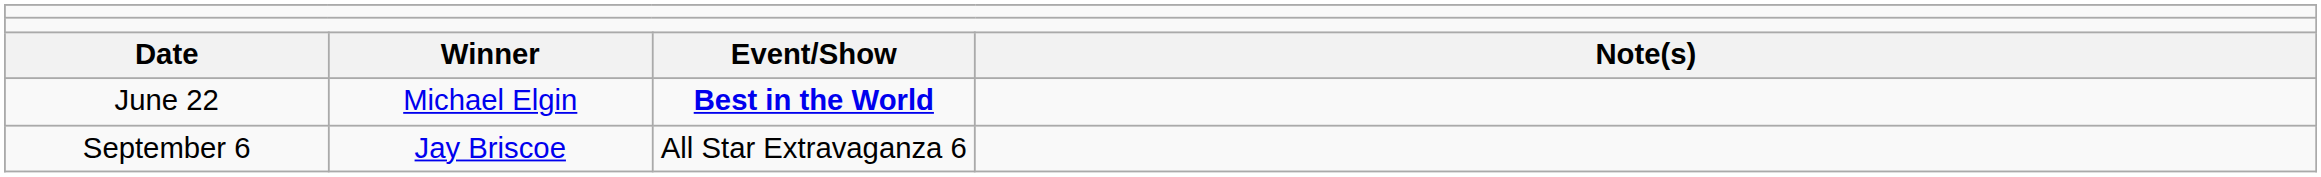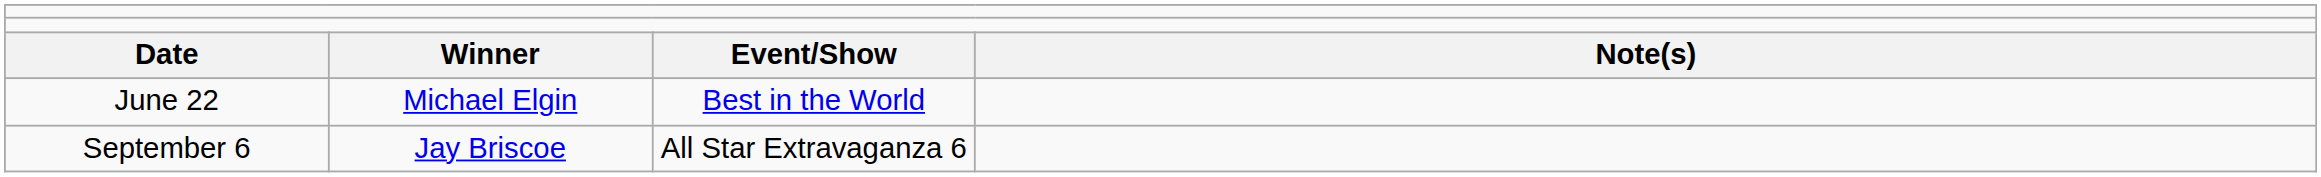June 22 | column 3: bold -> normal
